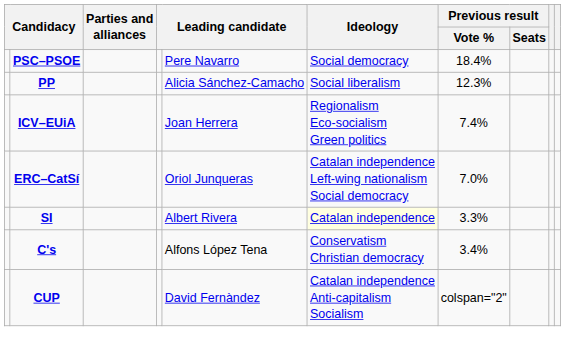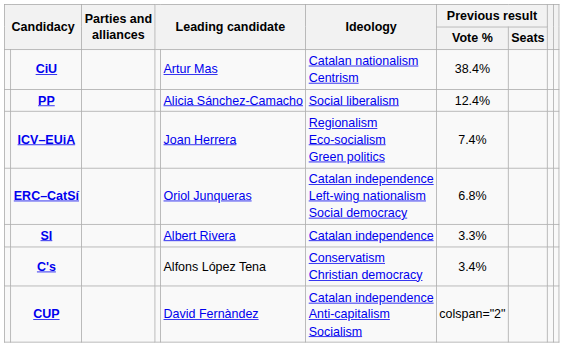+ row: CiU | Artur Mas | Catalan nationalism Centrism | 38.4%
- row: PSC–PSOE | Pere Navarro | Social democracy | 18.4%
PP | Previous result / Vote %: 12.3% -> 12.4%
ERC–CatSí | Previous result / Vote %: 7.0% -> 6.8%
SI | Ideology: lightyellow background -> no background
